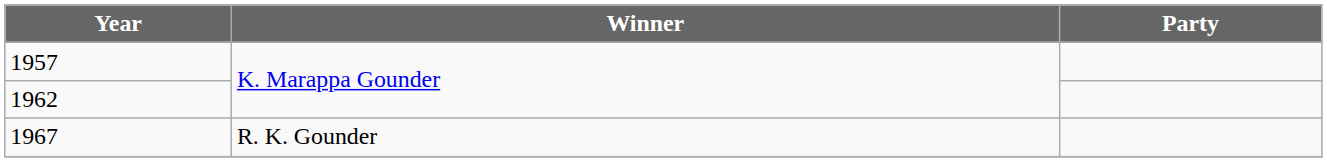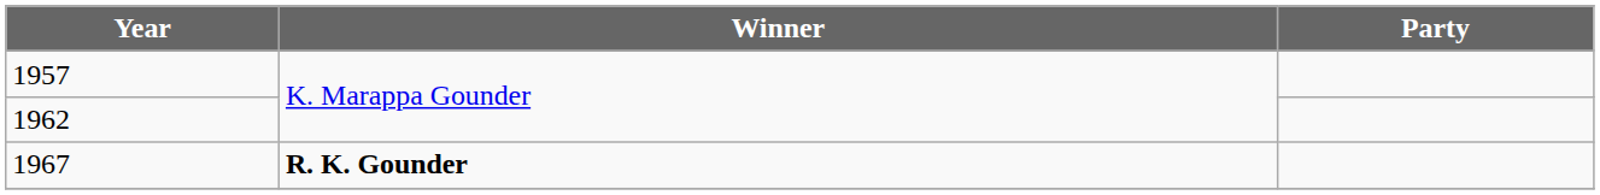1967 | Winner: normal -> bold
